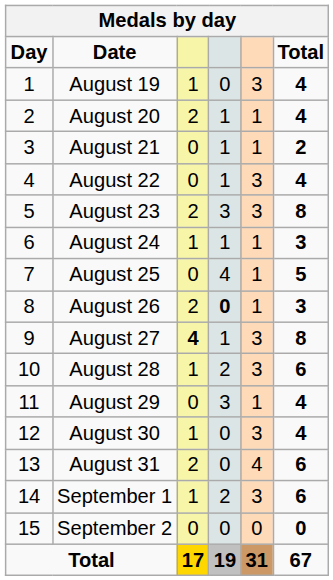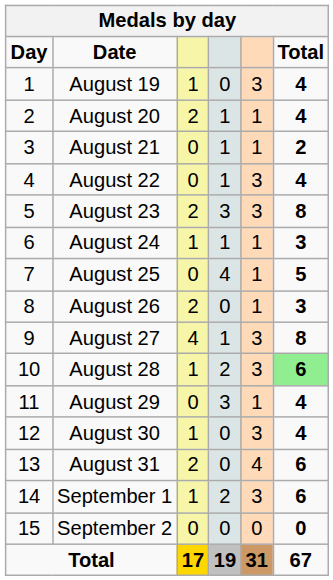August 26 | column 4: bold -> normal
August 27 | column 3: bold -> normal
August 28 | Total: no background -> lightgreen background
